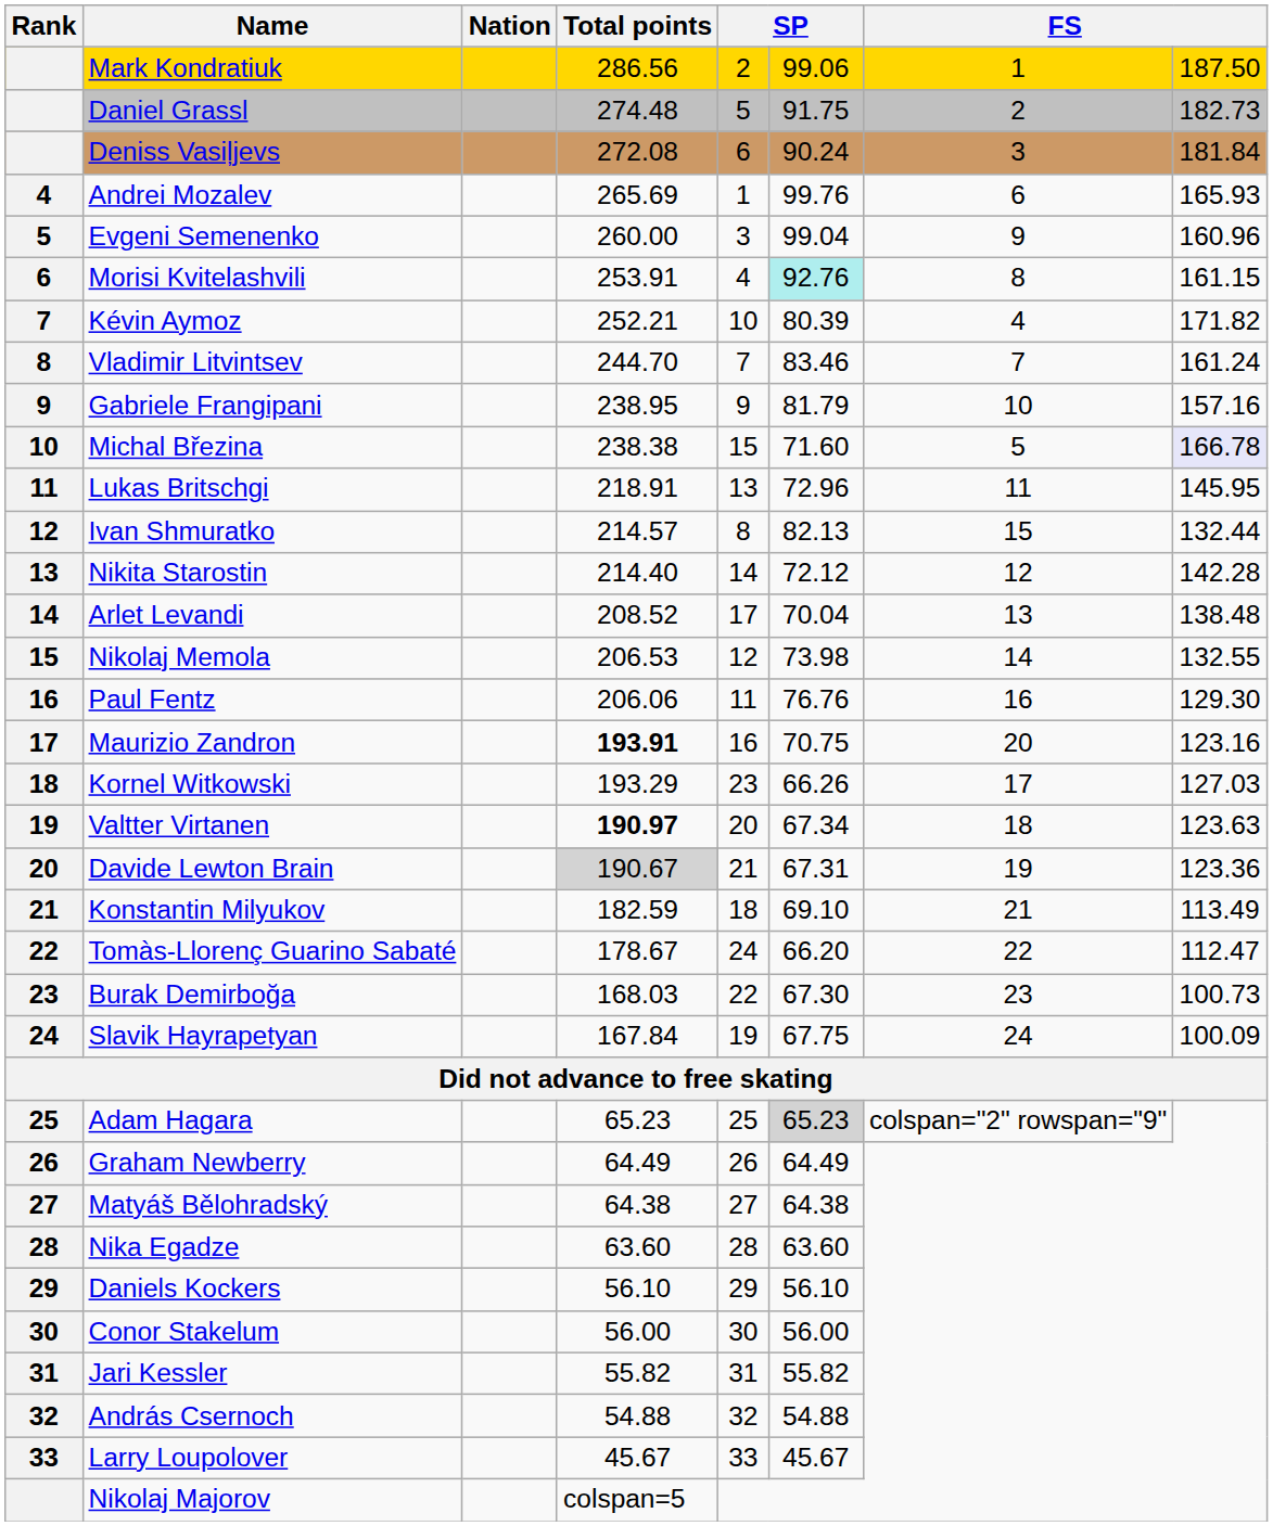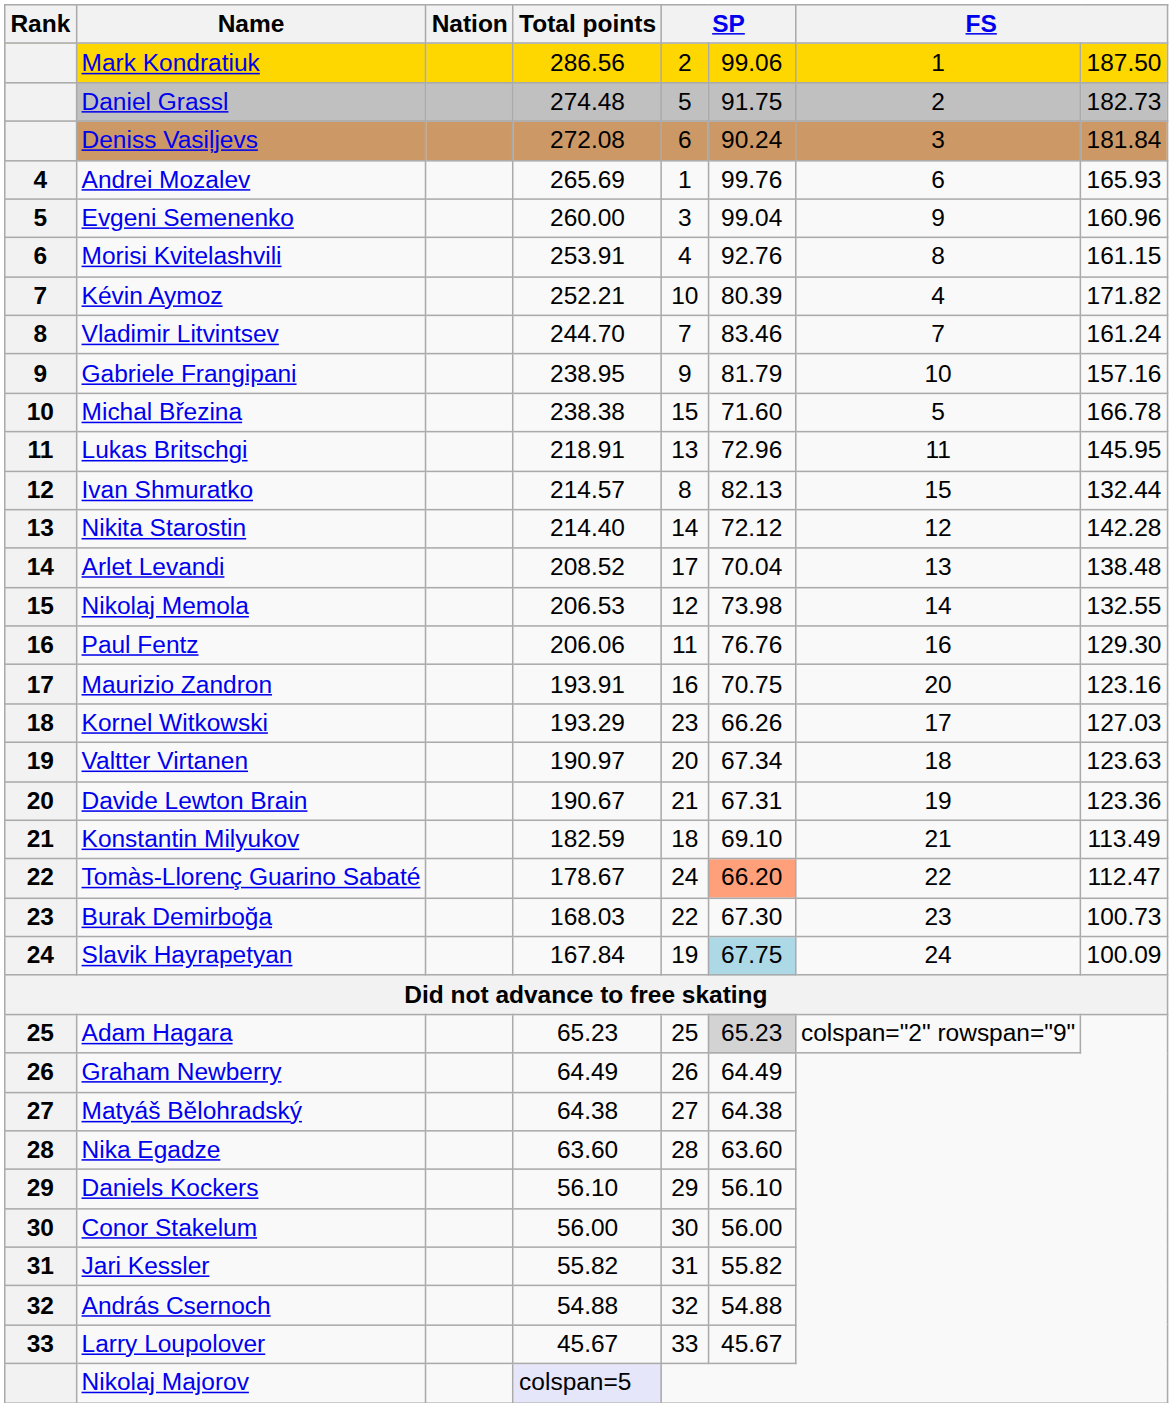Morisi Kvitelashvili | column 6: paleturquoise background -> no background
Michal Březina | column 8: lavender background -> no background
Maurizio Zandron | Total points: bold -> normal
Valtter Virtanen | Total points: bold -> normal
Davide Lewton Brain | Total points: lightgrey background -> no background
Tomàs-Llorenç Guarino Sabaté | column 6: no background -> lightsalmon background
Slavik Hayrapetyan | column 6: no background -> lightblue background
Nikolaj Majorov | Total points: no background -> lavender background
